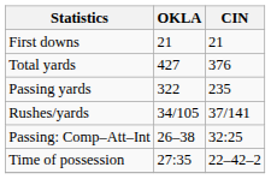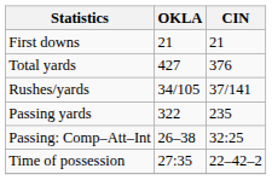rows swapped: Rushes/yards <-> Passing yards
